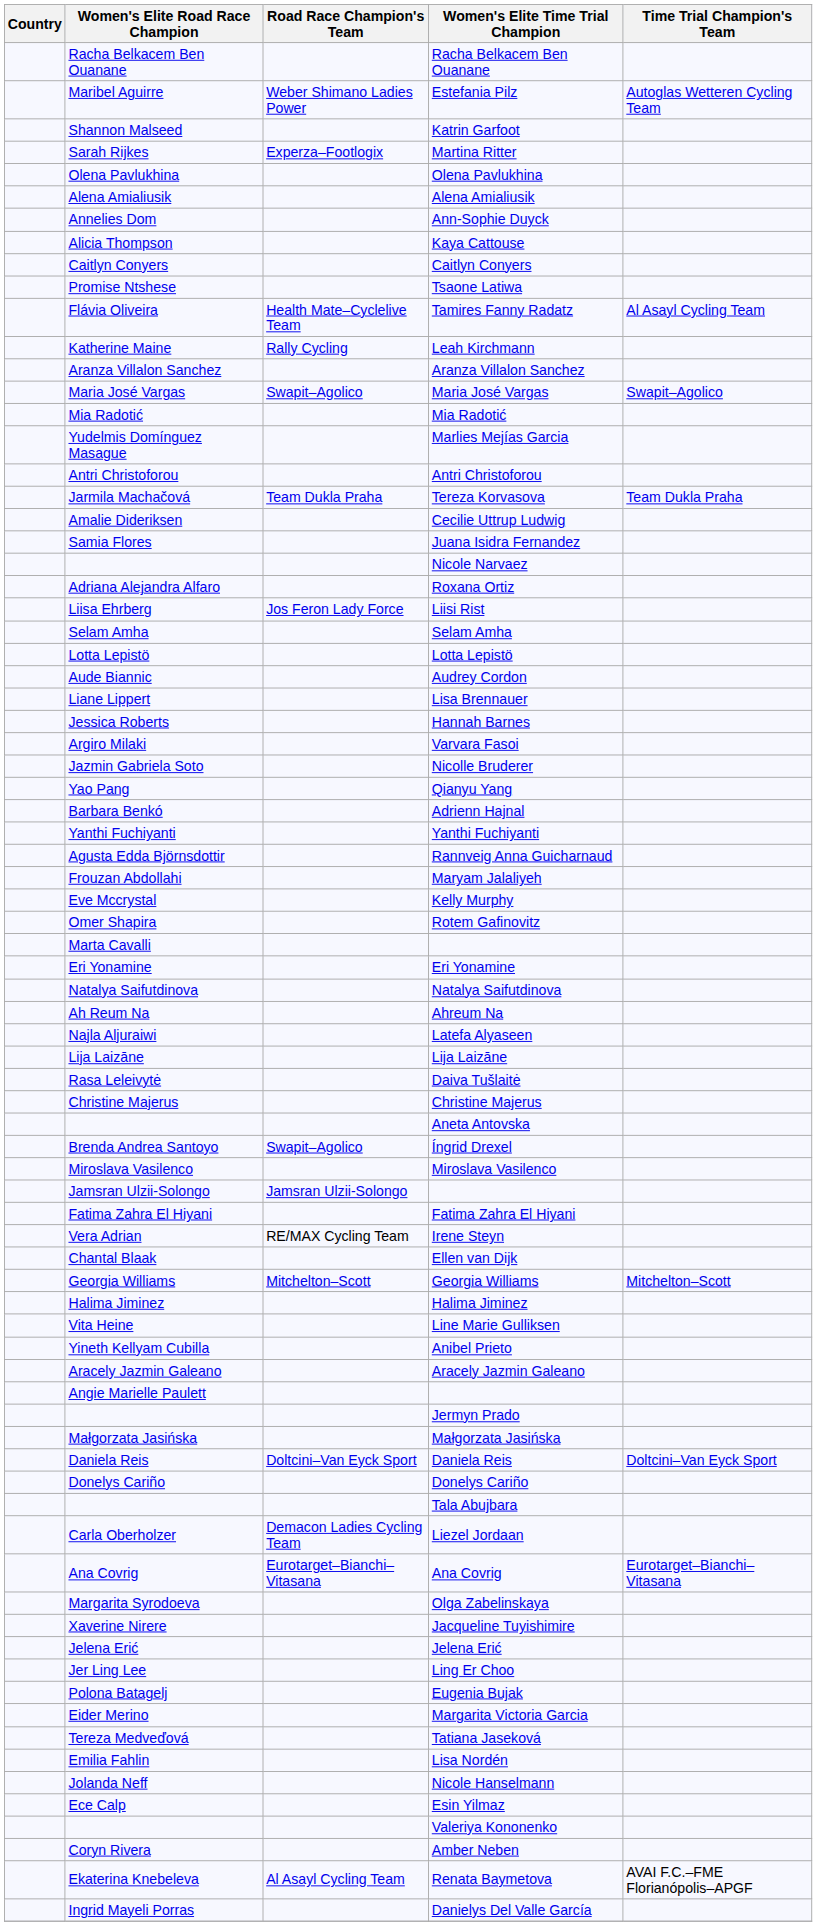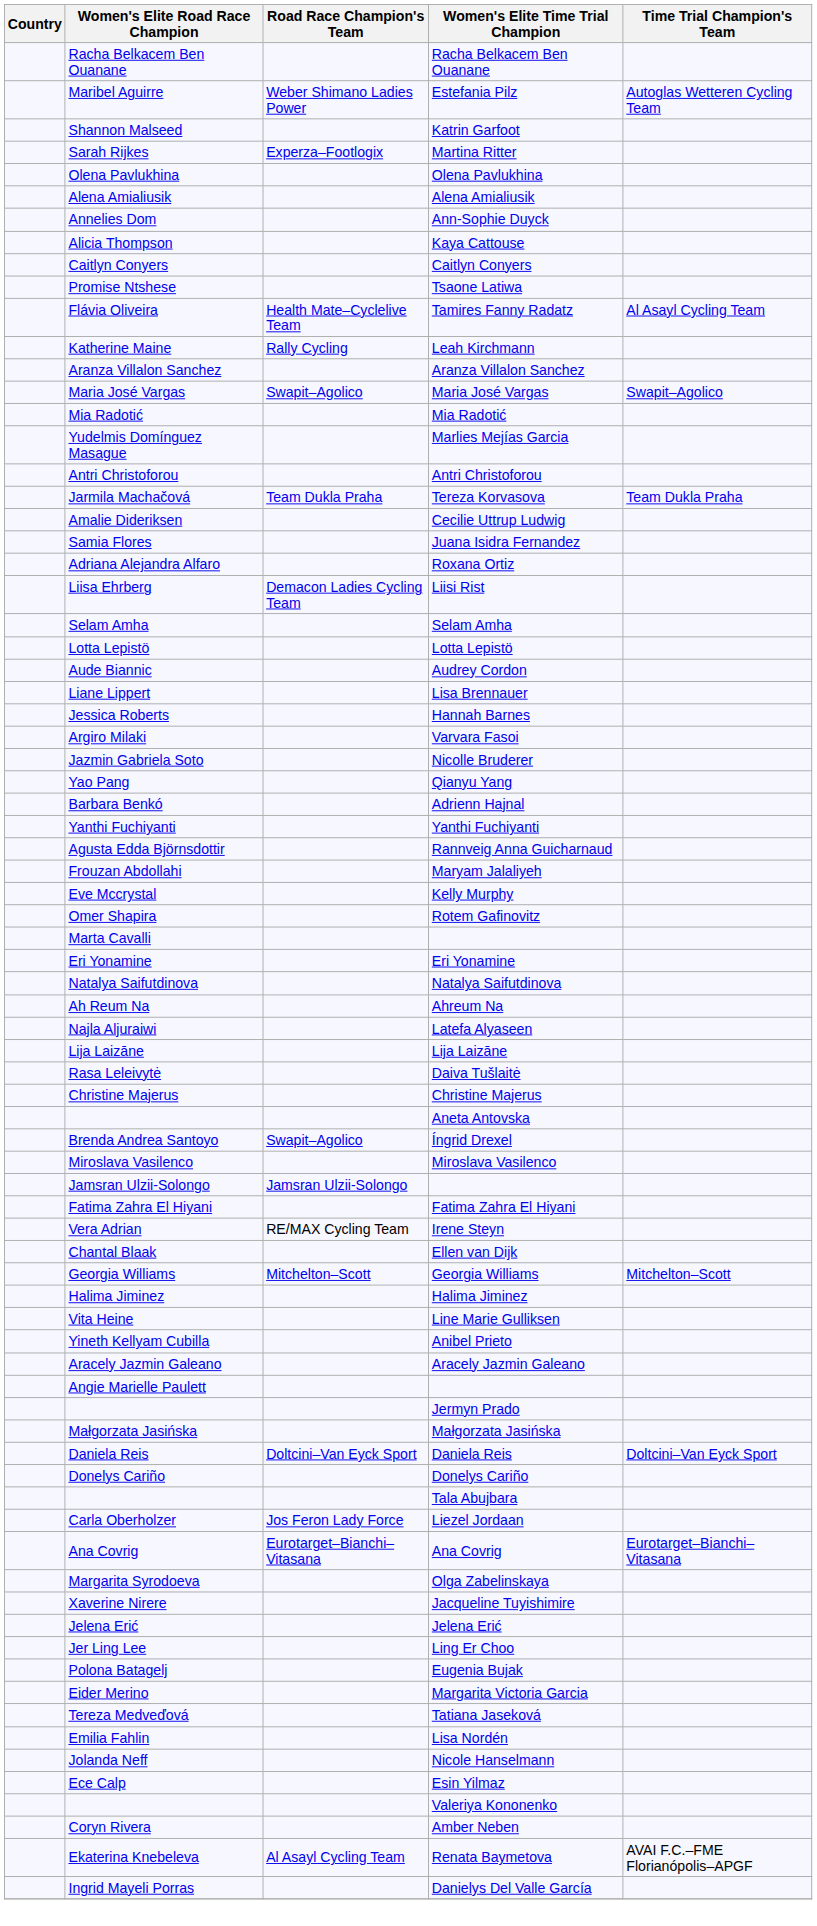- row: Nicole Narvaez
Liisi Rist | Road Race Champion's Team: Jos Feron Lady Force -> Demacon Ladies Cycling Team
Liezel Jordaan | Road Race Champion's Team: Demacon Ladies Cycling Team -> Jos Feron Lady Force
